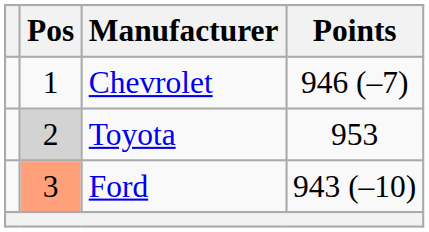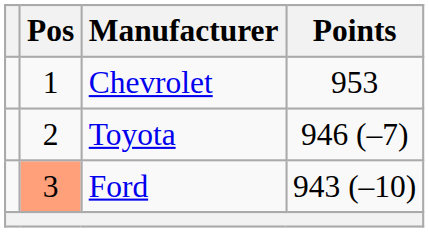Chevrolet | Points: 946 (–7) -> 953
Toyota | Pos: lightgrey background -> no background
Toyota | Points: 953 -> 946 (–7)
